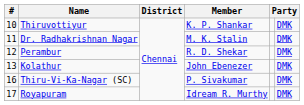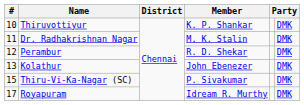Thiru-Vi-Ka-Nagar (SC) | #: 16 -> 15
